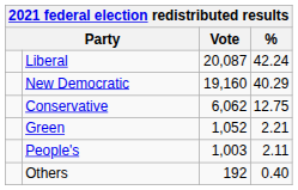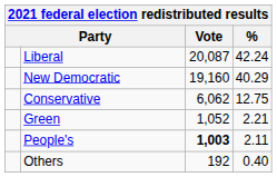People's | Vote: normal -> bold
